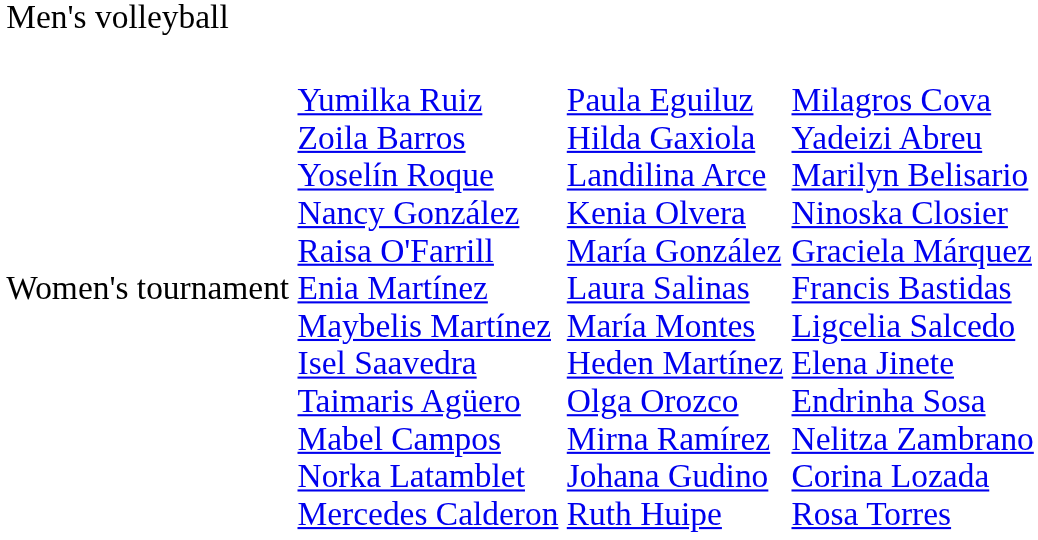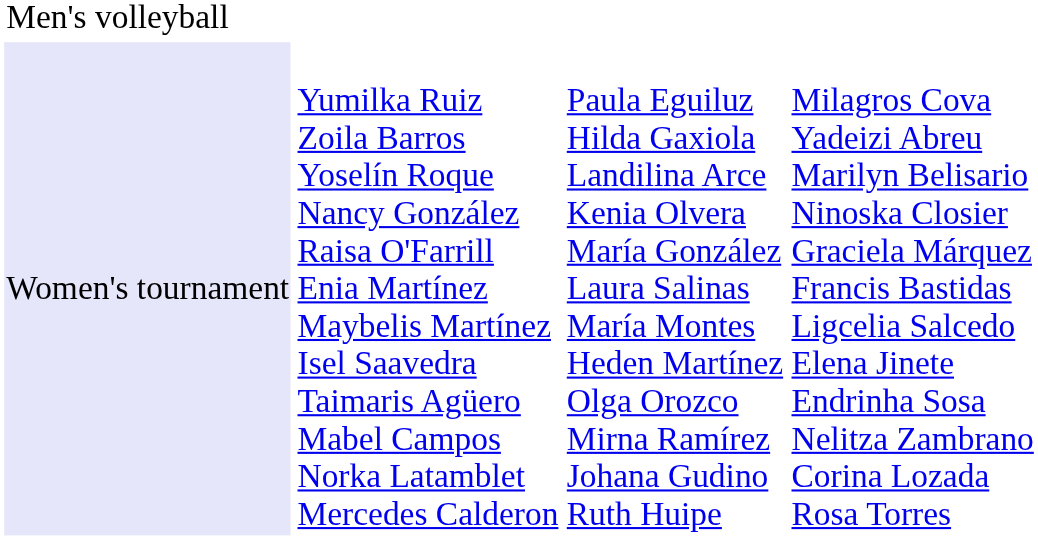Women's tournament | column 1: no background -> lavender background
